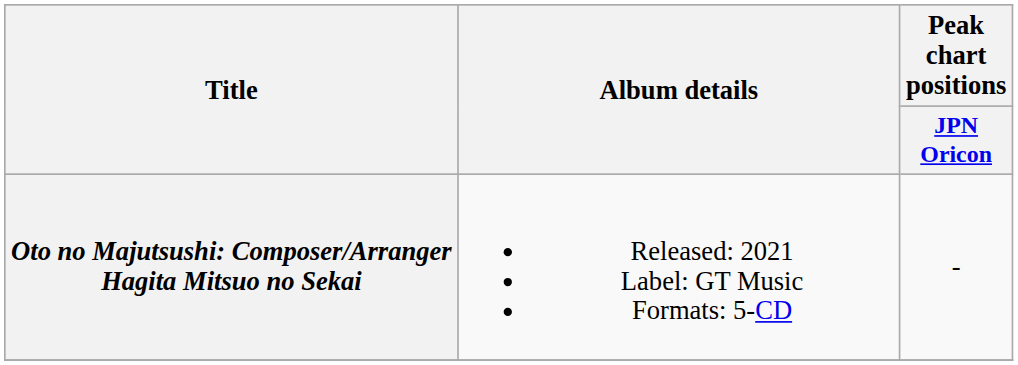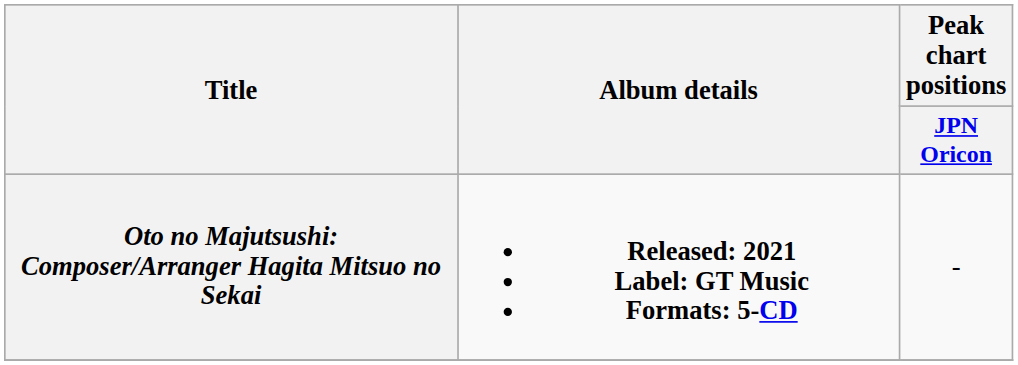Oto no Majutsushi: Composer/Arranger Hagita Mitsuo no Sekai | Album details: normal -> bold
